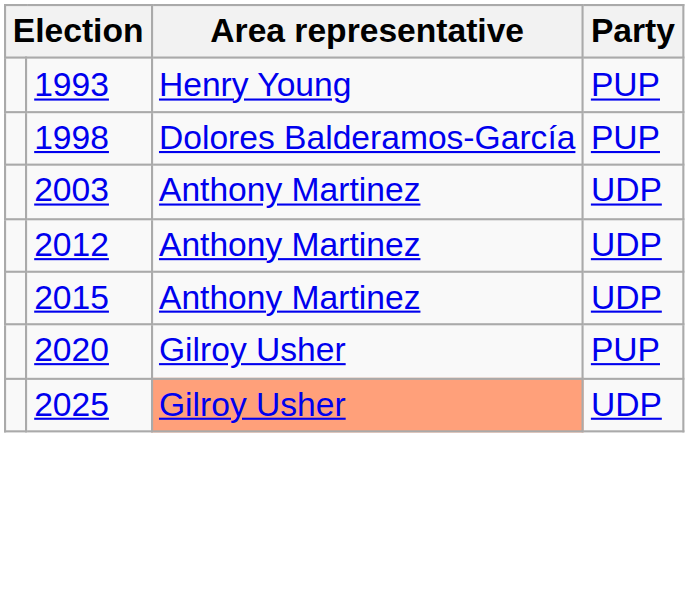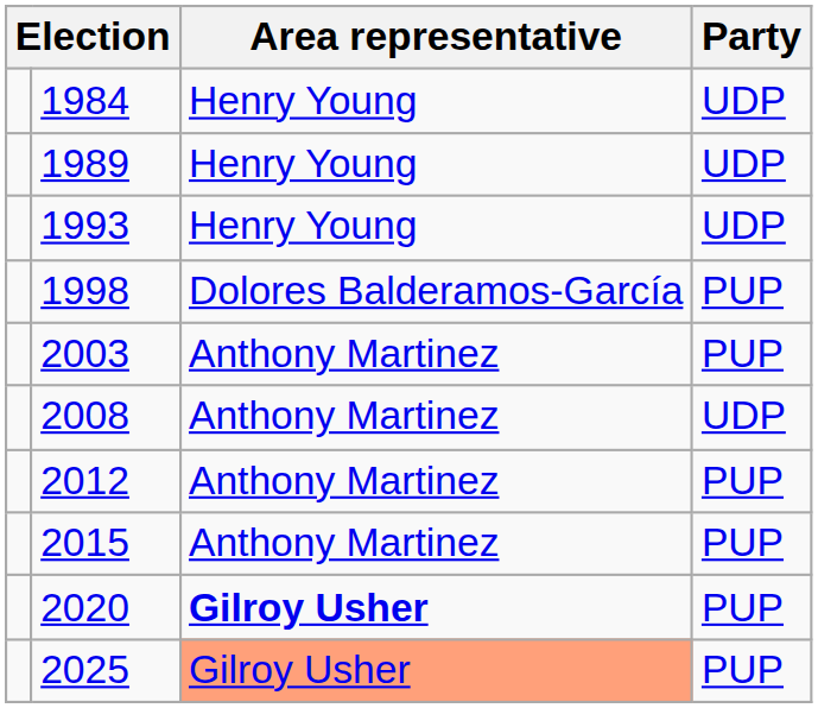+ row: 1984 | Henry Young | UDP
+ row: 1989 | Henry Young | UDP
1993 | Party: PUP -> UDP
2003 | Party: UDP -> PUP
+ row: 2008 | Anthony Martinez | UDP
2012 | Party: UDP -> PUP
2015 | Party: UDP -> PUP
2020 | Area representative: normal -> bold
2025 | Party: UDP -> PUP
